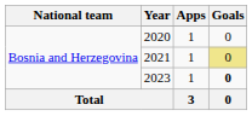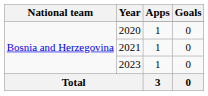2021 | Goals: khaki background -> no background
2023 | Goals: bold -> normal
